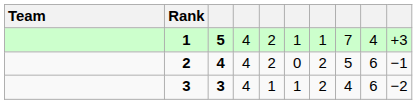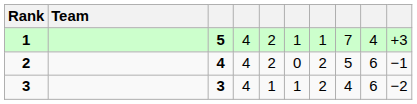columns swapped: Rank <-> Team
